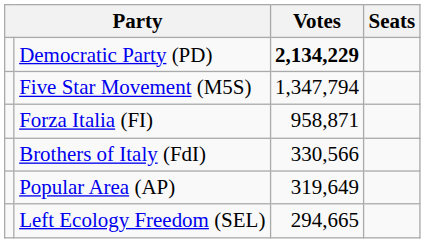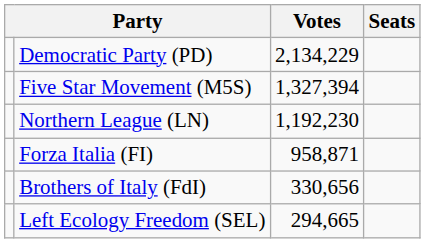Democratic Party (PD) | Votes: bold -> normal
Five Star Movement (M5S) | Votes: 1,347,794 -> 1,327,394
+ row: Northern League (LN) | 1,192,230
Brothers of Italy (FdI) | Votes: 330,566 -> 330,656
- row: Popular Area (AP) | 319,649
